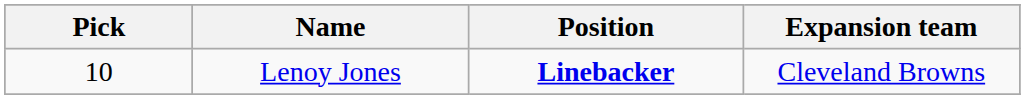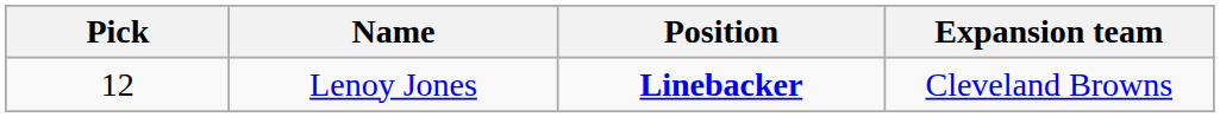Lenoy Jones | Pick: 10 -> 12
